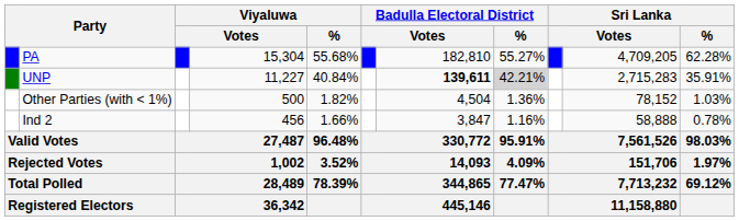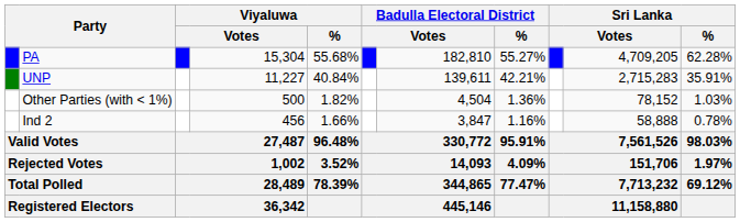UNP | column 7: bold -> normal
UNP | Badulla Electoral District / %: lightgrey background -> no background
